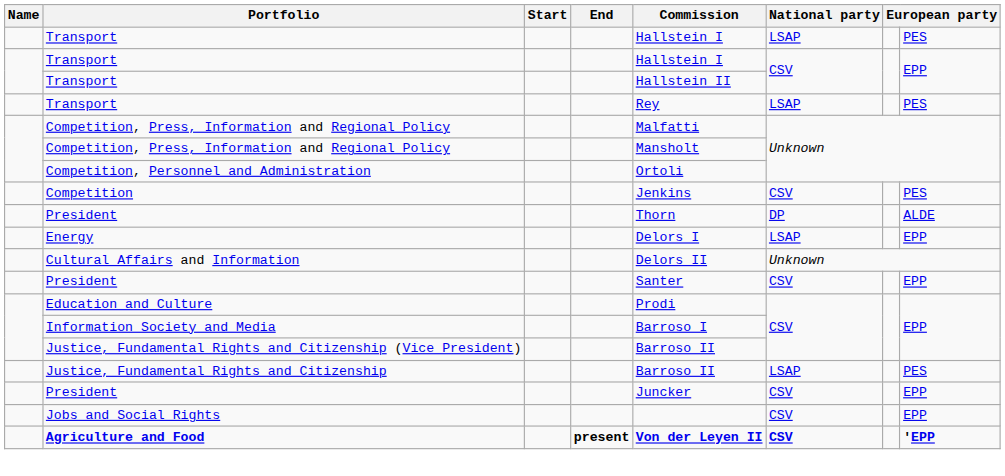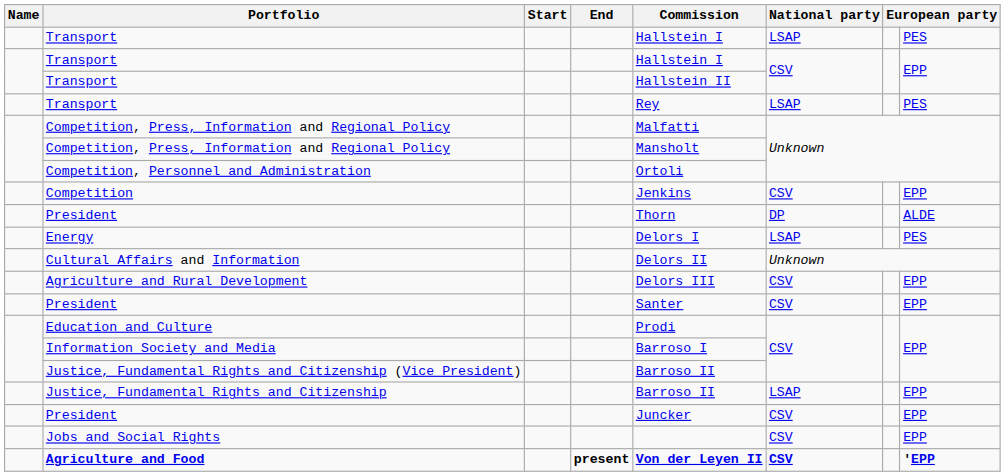Competition | column 8: PES -> EPP
Energy | column 8: EPP -> PES
+ row: Agriculture and Rural Development | Delors III | CSV | EPP
Justice, Fundamental Rights and Citizenship | column 8: PES -> EPP
